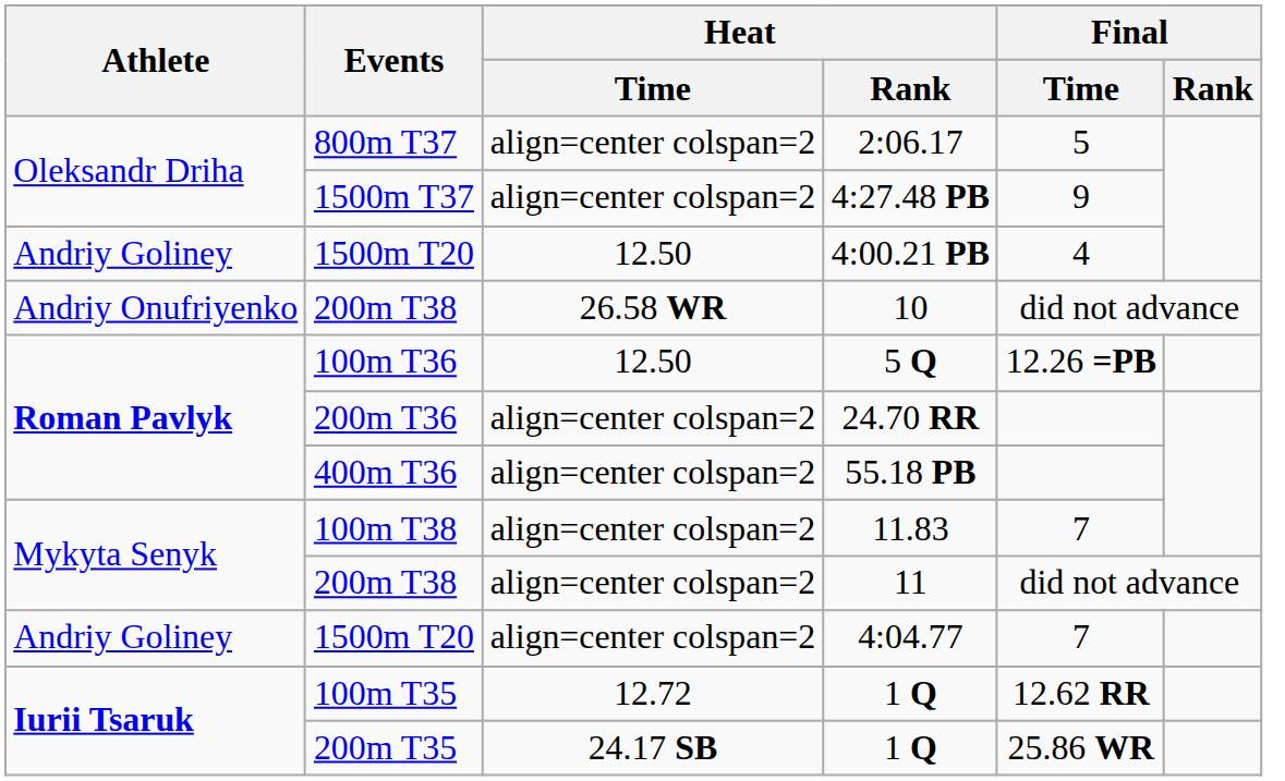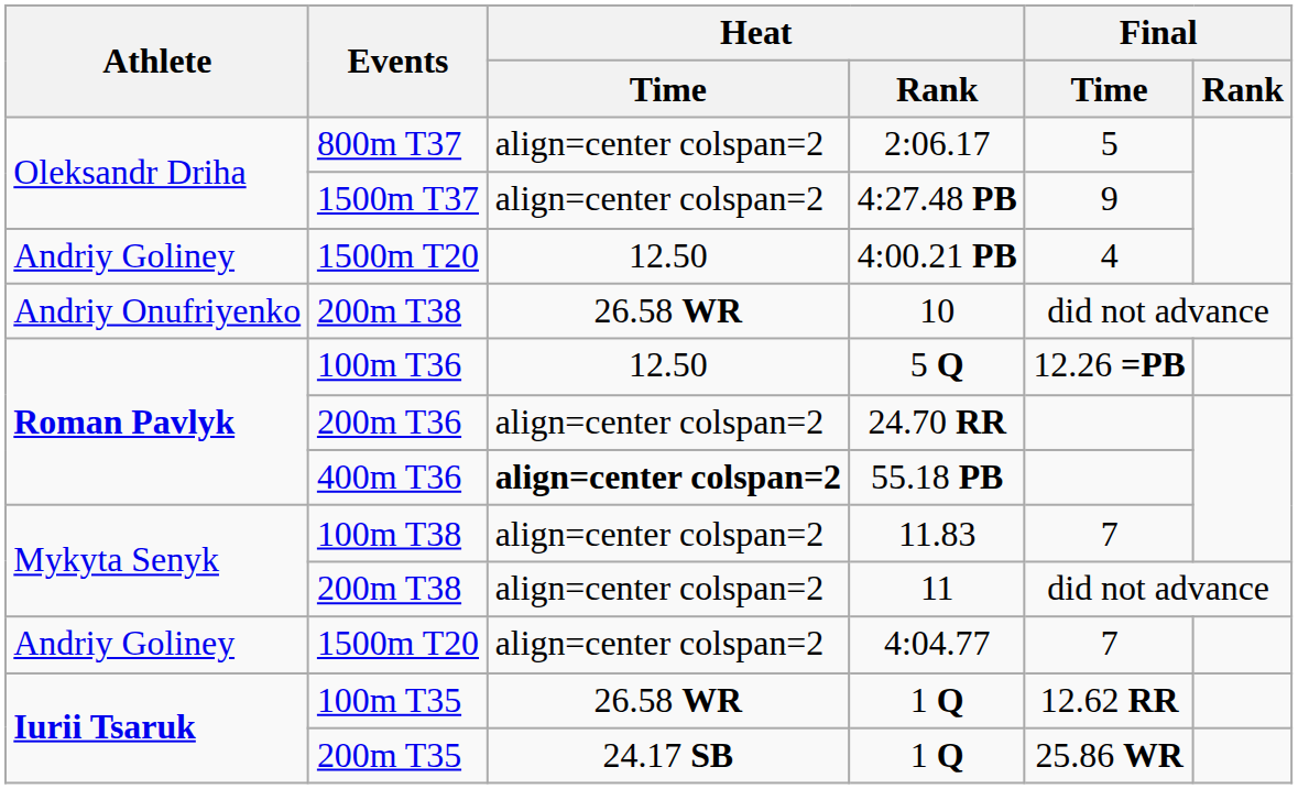55.18 PB | Heat / Time: normal -> bold
100m T35 / 1 Q | Heat / Time: 12.72 -> 26.58 WR
